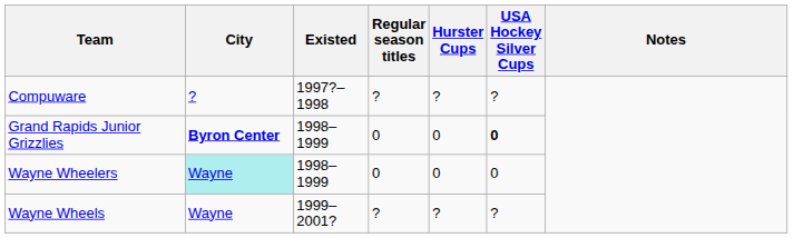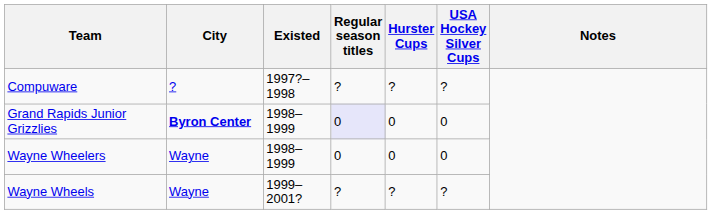Grand Rapids Junior Grizzlies | Regular season titles: no background -> lavender background
Grand Rapids Junior Grizzlies | USA Hockey Silver Cups: bold -> normal
Wayne Wheelers | City: paleturquoise background -> no background
